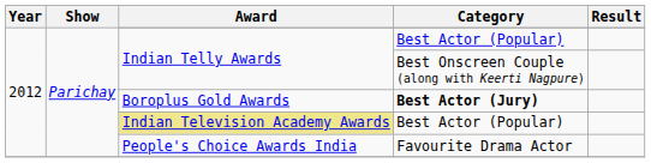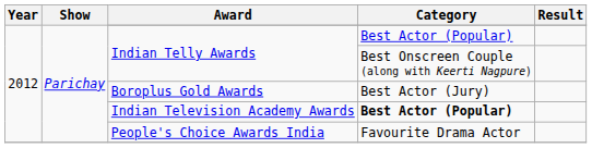Boroplus Gold Awards | Category: bold -> normal
Indian Television Academy Awards | Award: khaki background -> no background
Indian Television Academy Awards | Category: normal -> bold
